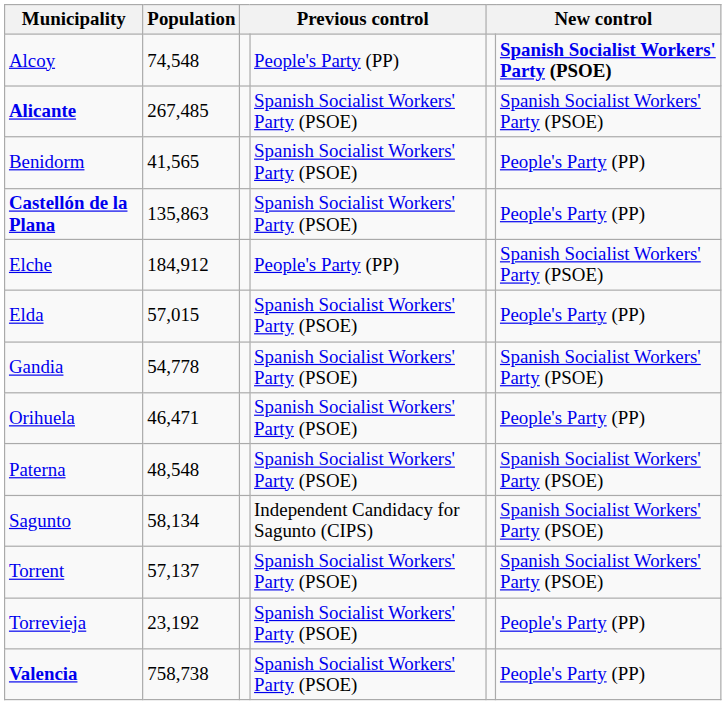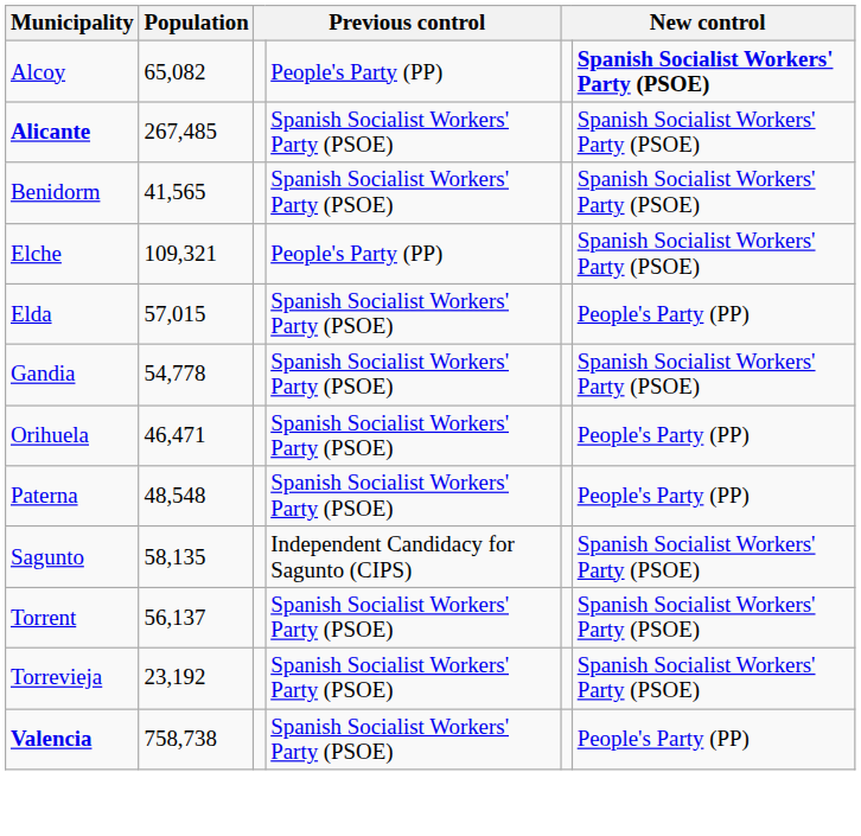Alcoy | Population: 74,548 -> 65,082
Benidorm | column 6: People's Party (PP) -> Spanish Socialist Workers' Party (PSOE)
- row: Castellón de la Plana | 135,863 | Spanish Socialist Workers' Party (PSOE) | People's Party (PP)
Elche | Population: 184,912 -> 109,321
Paterna | column 6: Spanish Socialist Workers' Party (PSOE) -> People's Party (PP)
Sagunto | Population: 58,134 -> 58,135
Torrent | Population: 57,137 -> 56,137
Torrevieja | column 6: People's Party (PP) -> Spanish Socialist Workers' Party (PSOE)
